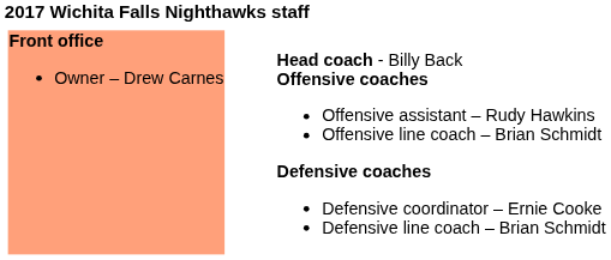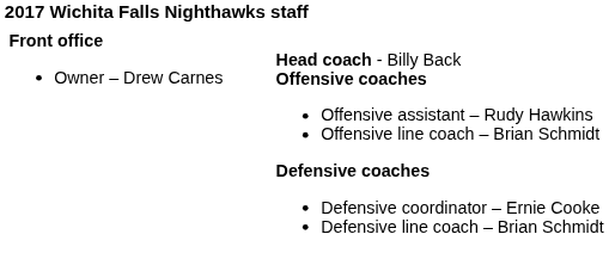Front office Owner – Drew Carnes | column 1: lightsalmon background -> no background
